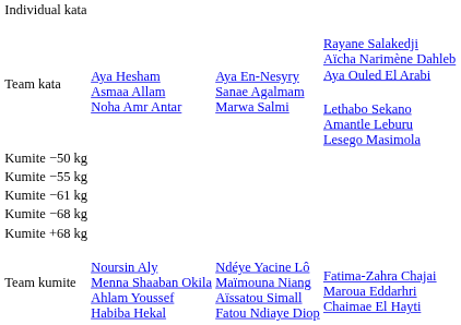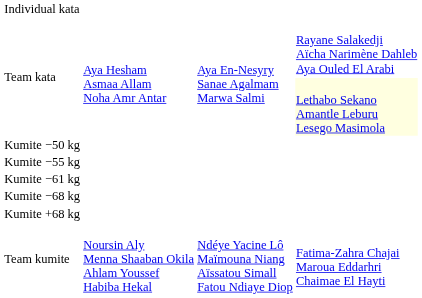Team kata / Lethabo Sekano Amantle Leburu Lesego Masimola | column 4: no background -> lightyellow background
